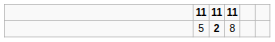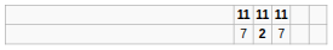row 2 | column 2: 5 -> 7
row 2 | column 4: 8 -> 7
